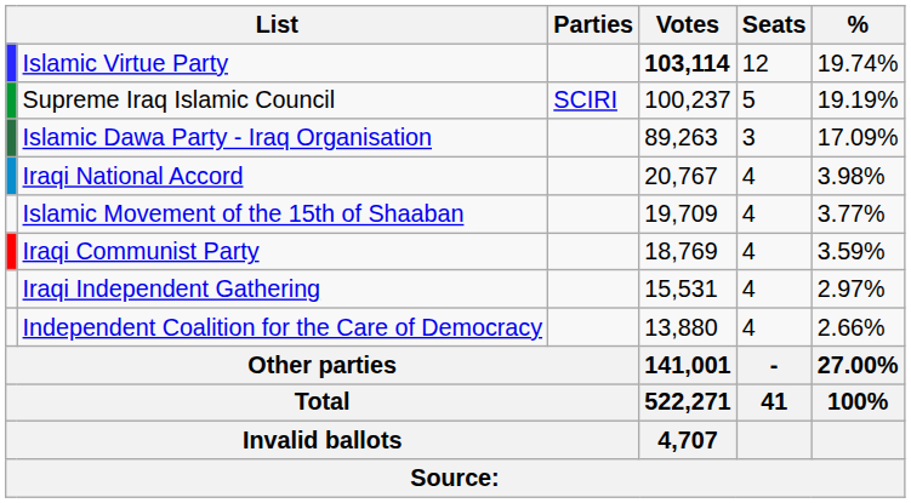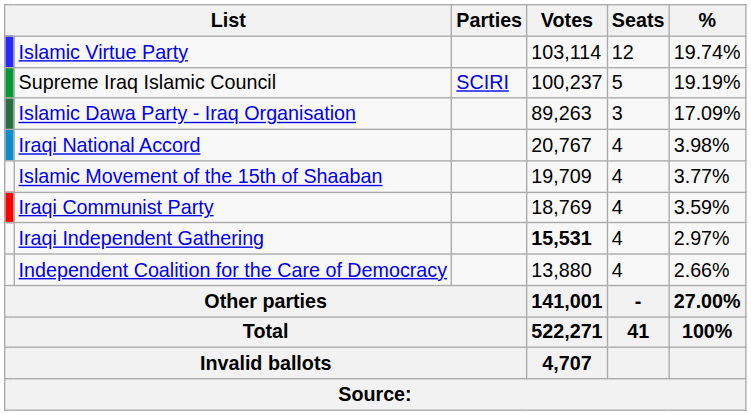Islamic Virtue Party | Votes: bold -> normal
Iraqi Independent Gathering | Votes: normal -> bold
